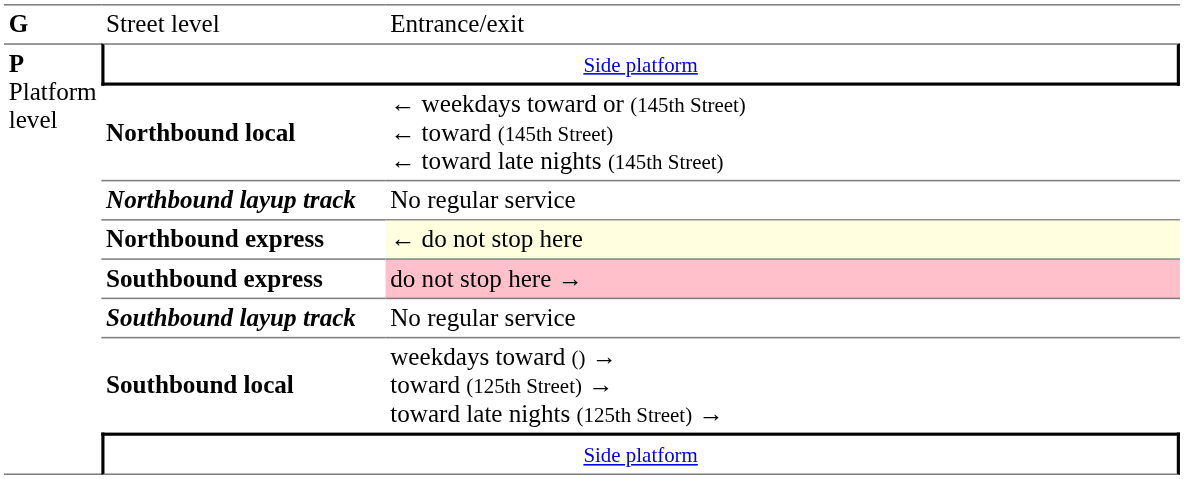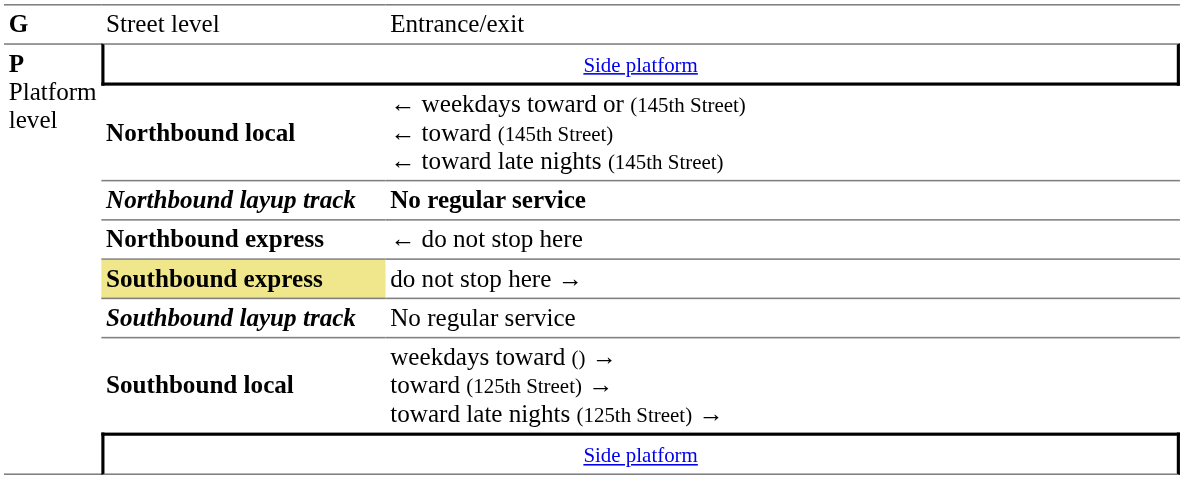Northbound layup track | column 3: normal -> bold
Northbound express | column 3: lightyellow background -> no background
Southbound express | column 2: no background -> khaki background
Southbound express | column 3: pink background -> no background
